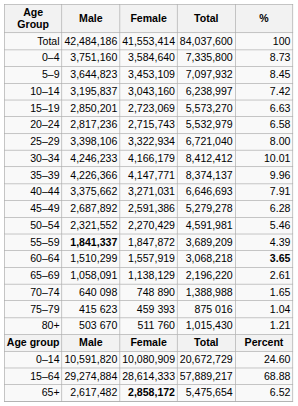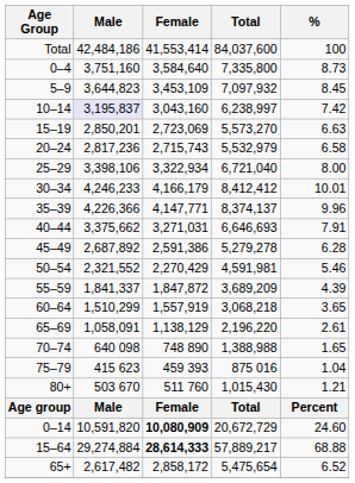10–14 | Male: no background -> lavender background
55–59 | Male: bold -> normal
60–64 | %: bold -> normal
0–14 | Female: normal -> bold
15–64 | Female: normal -> bold
65+ | Female: bold -> normal
